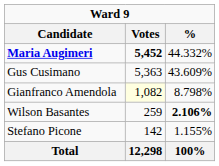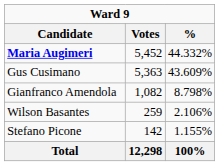Maria Augimeri | Votes: bold -> normal
Gianfranco Amendola | Votes: lightyellow background -> no background
Wilson Basantes | %: bold -> normal
